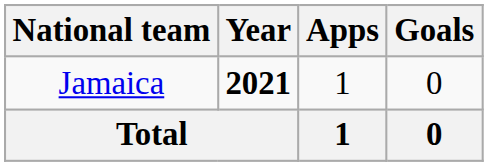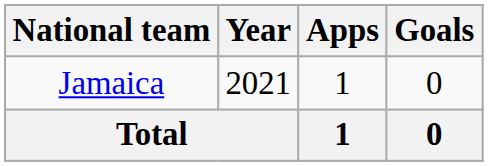Jamaica | Year: bold -> normal
